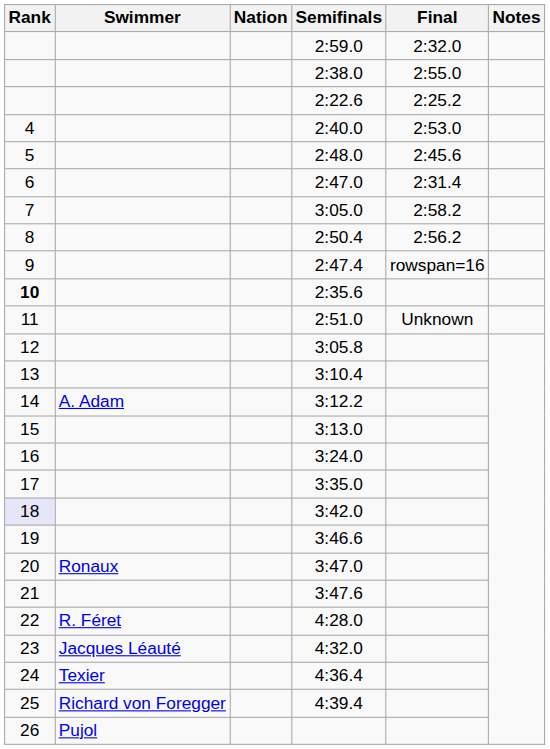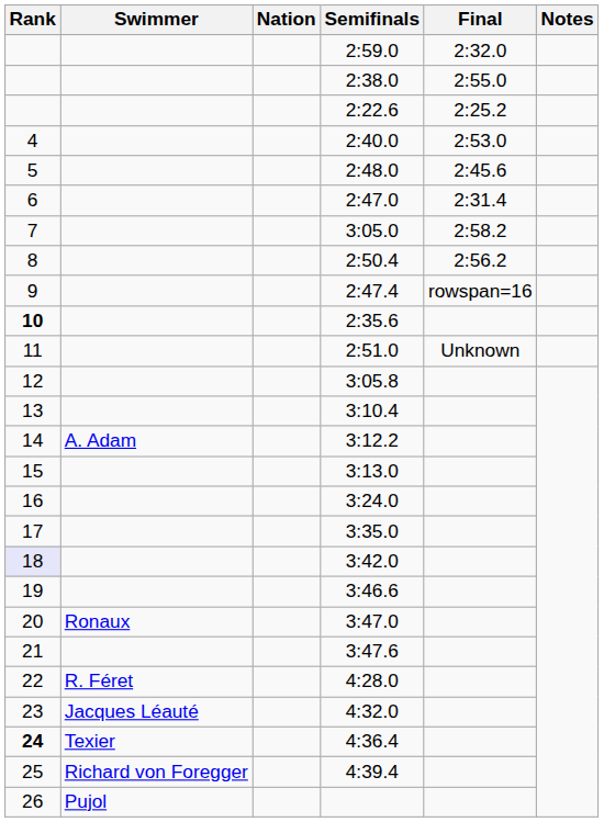4:36.4 | Rank: normal -> bold
